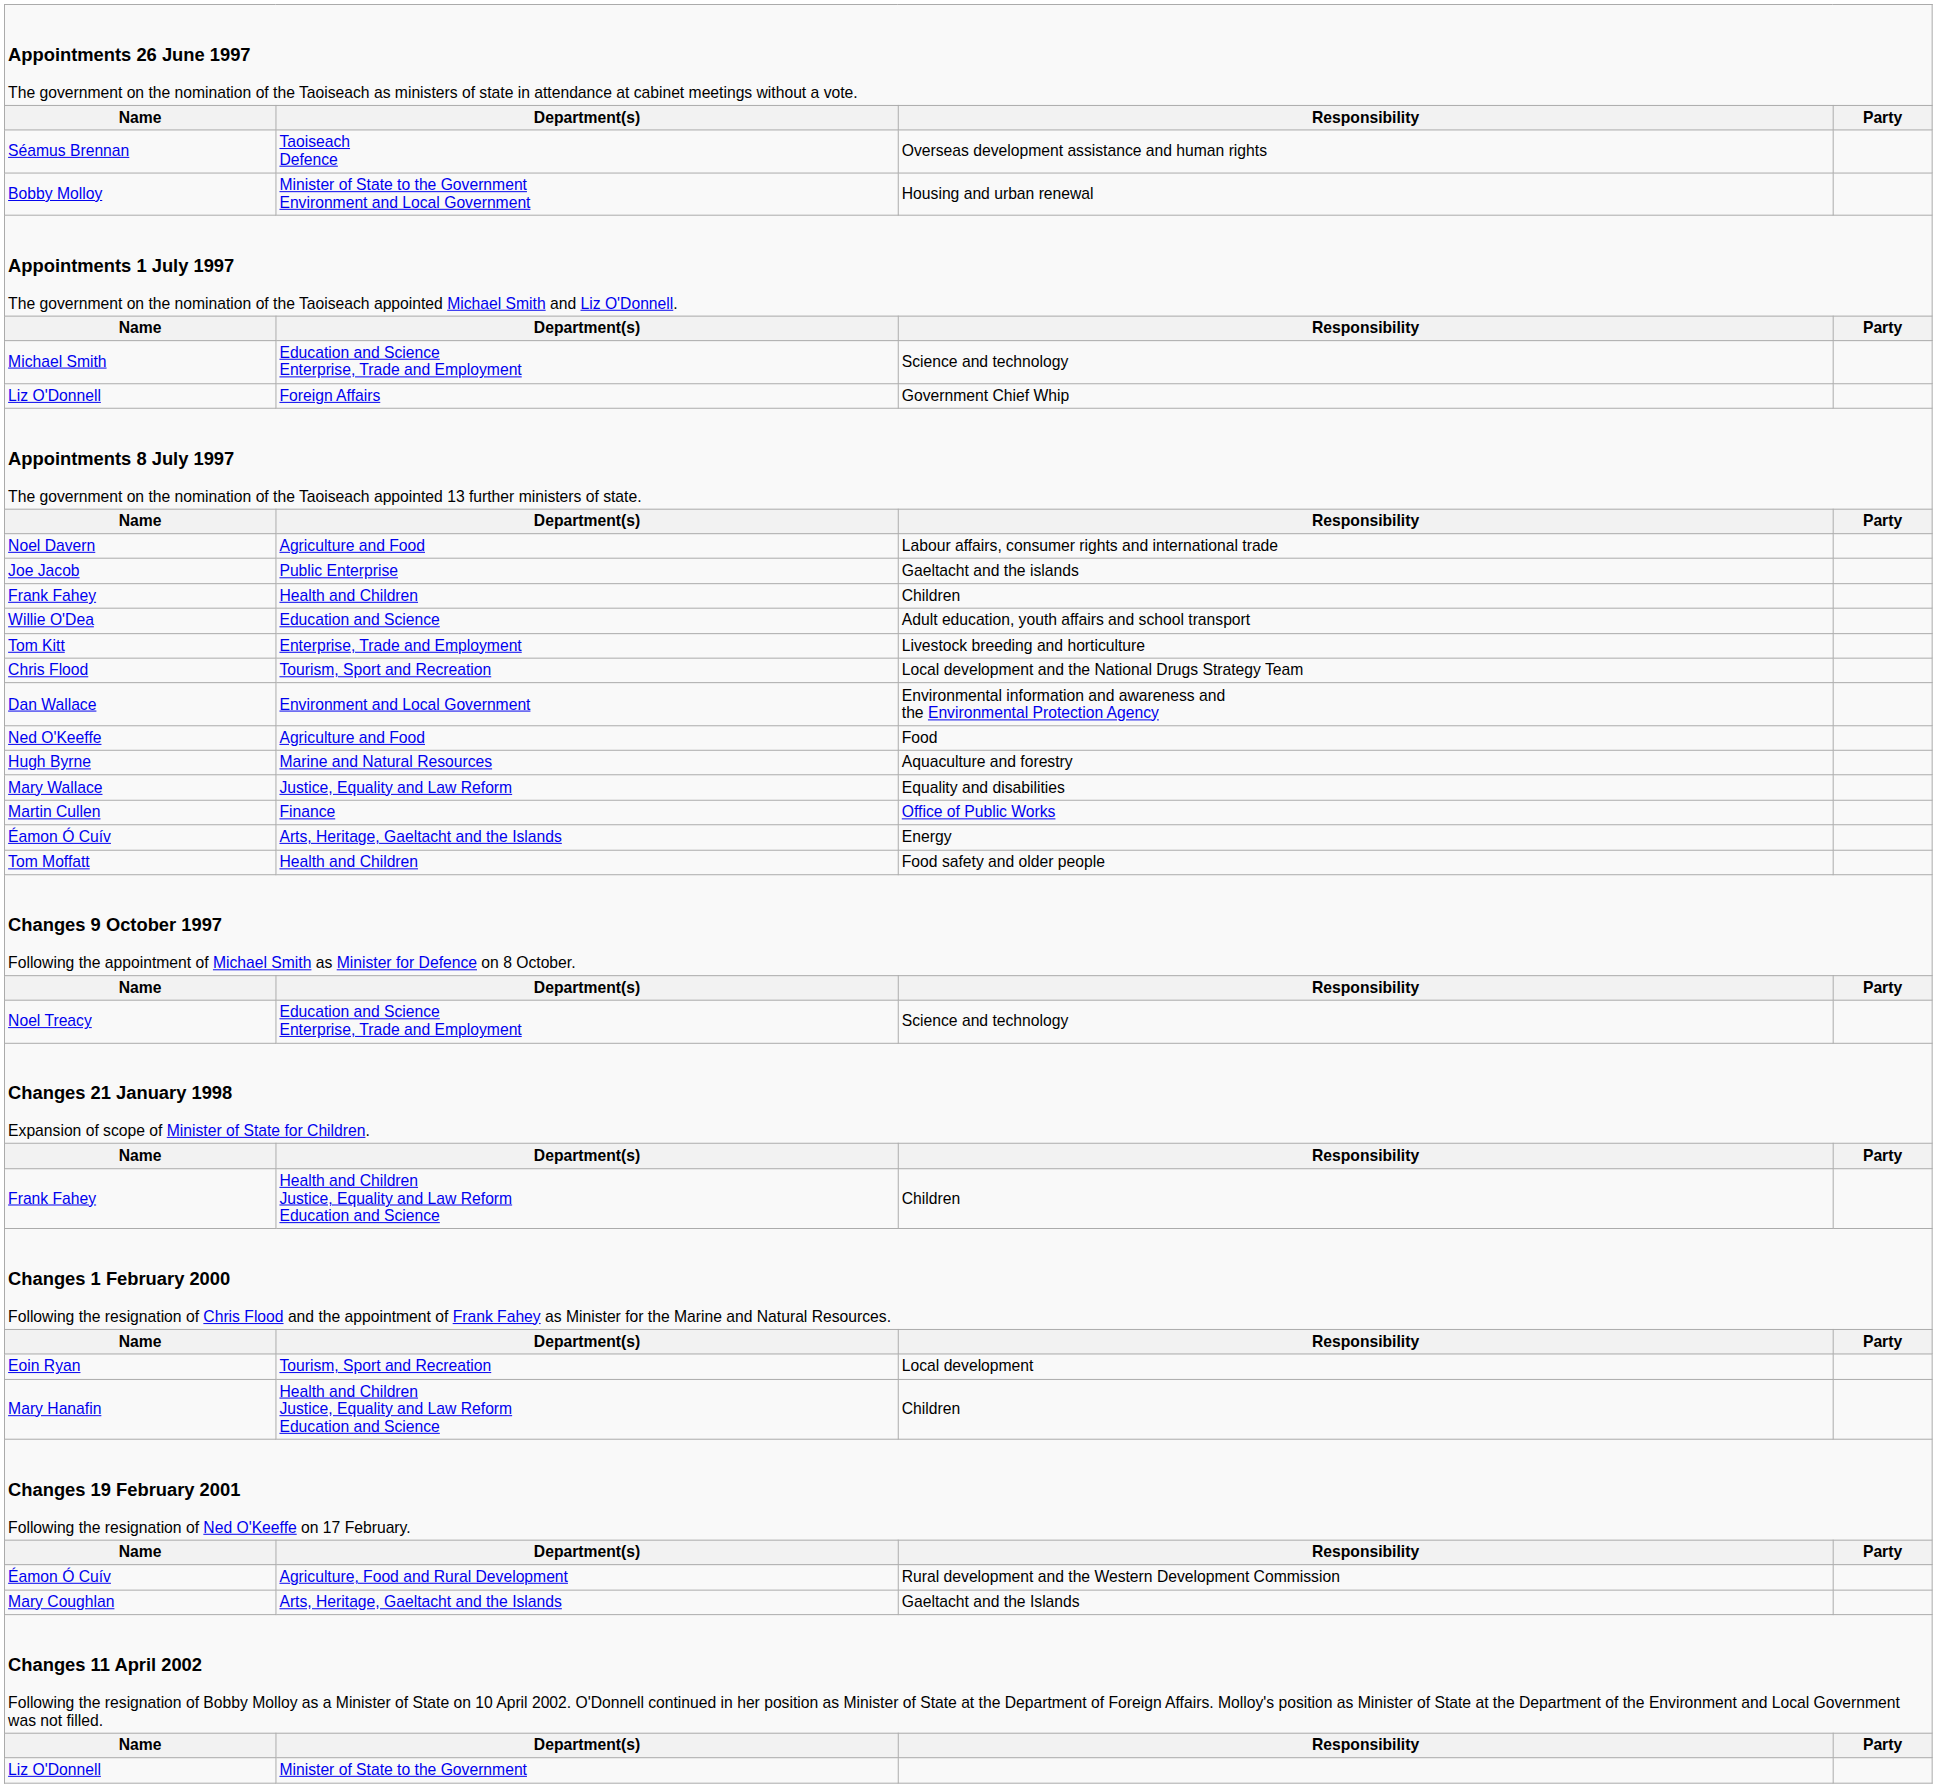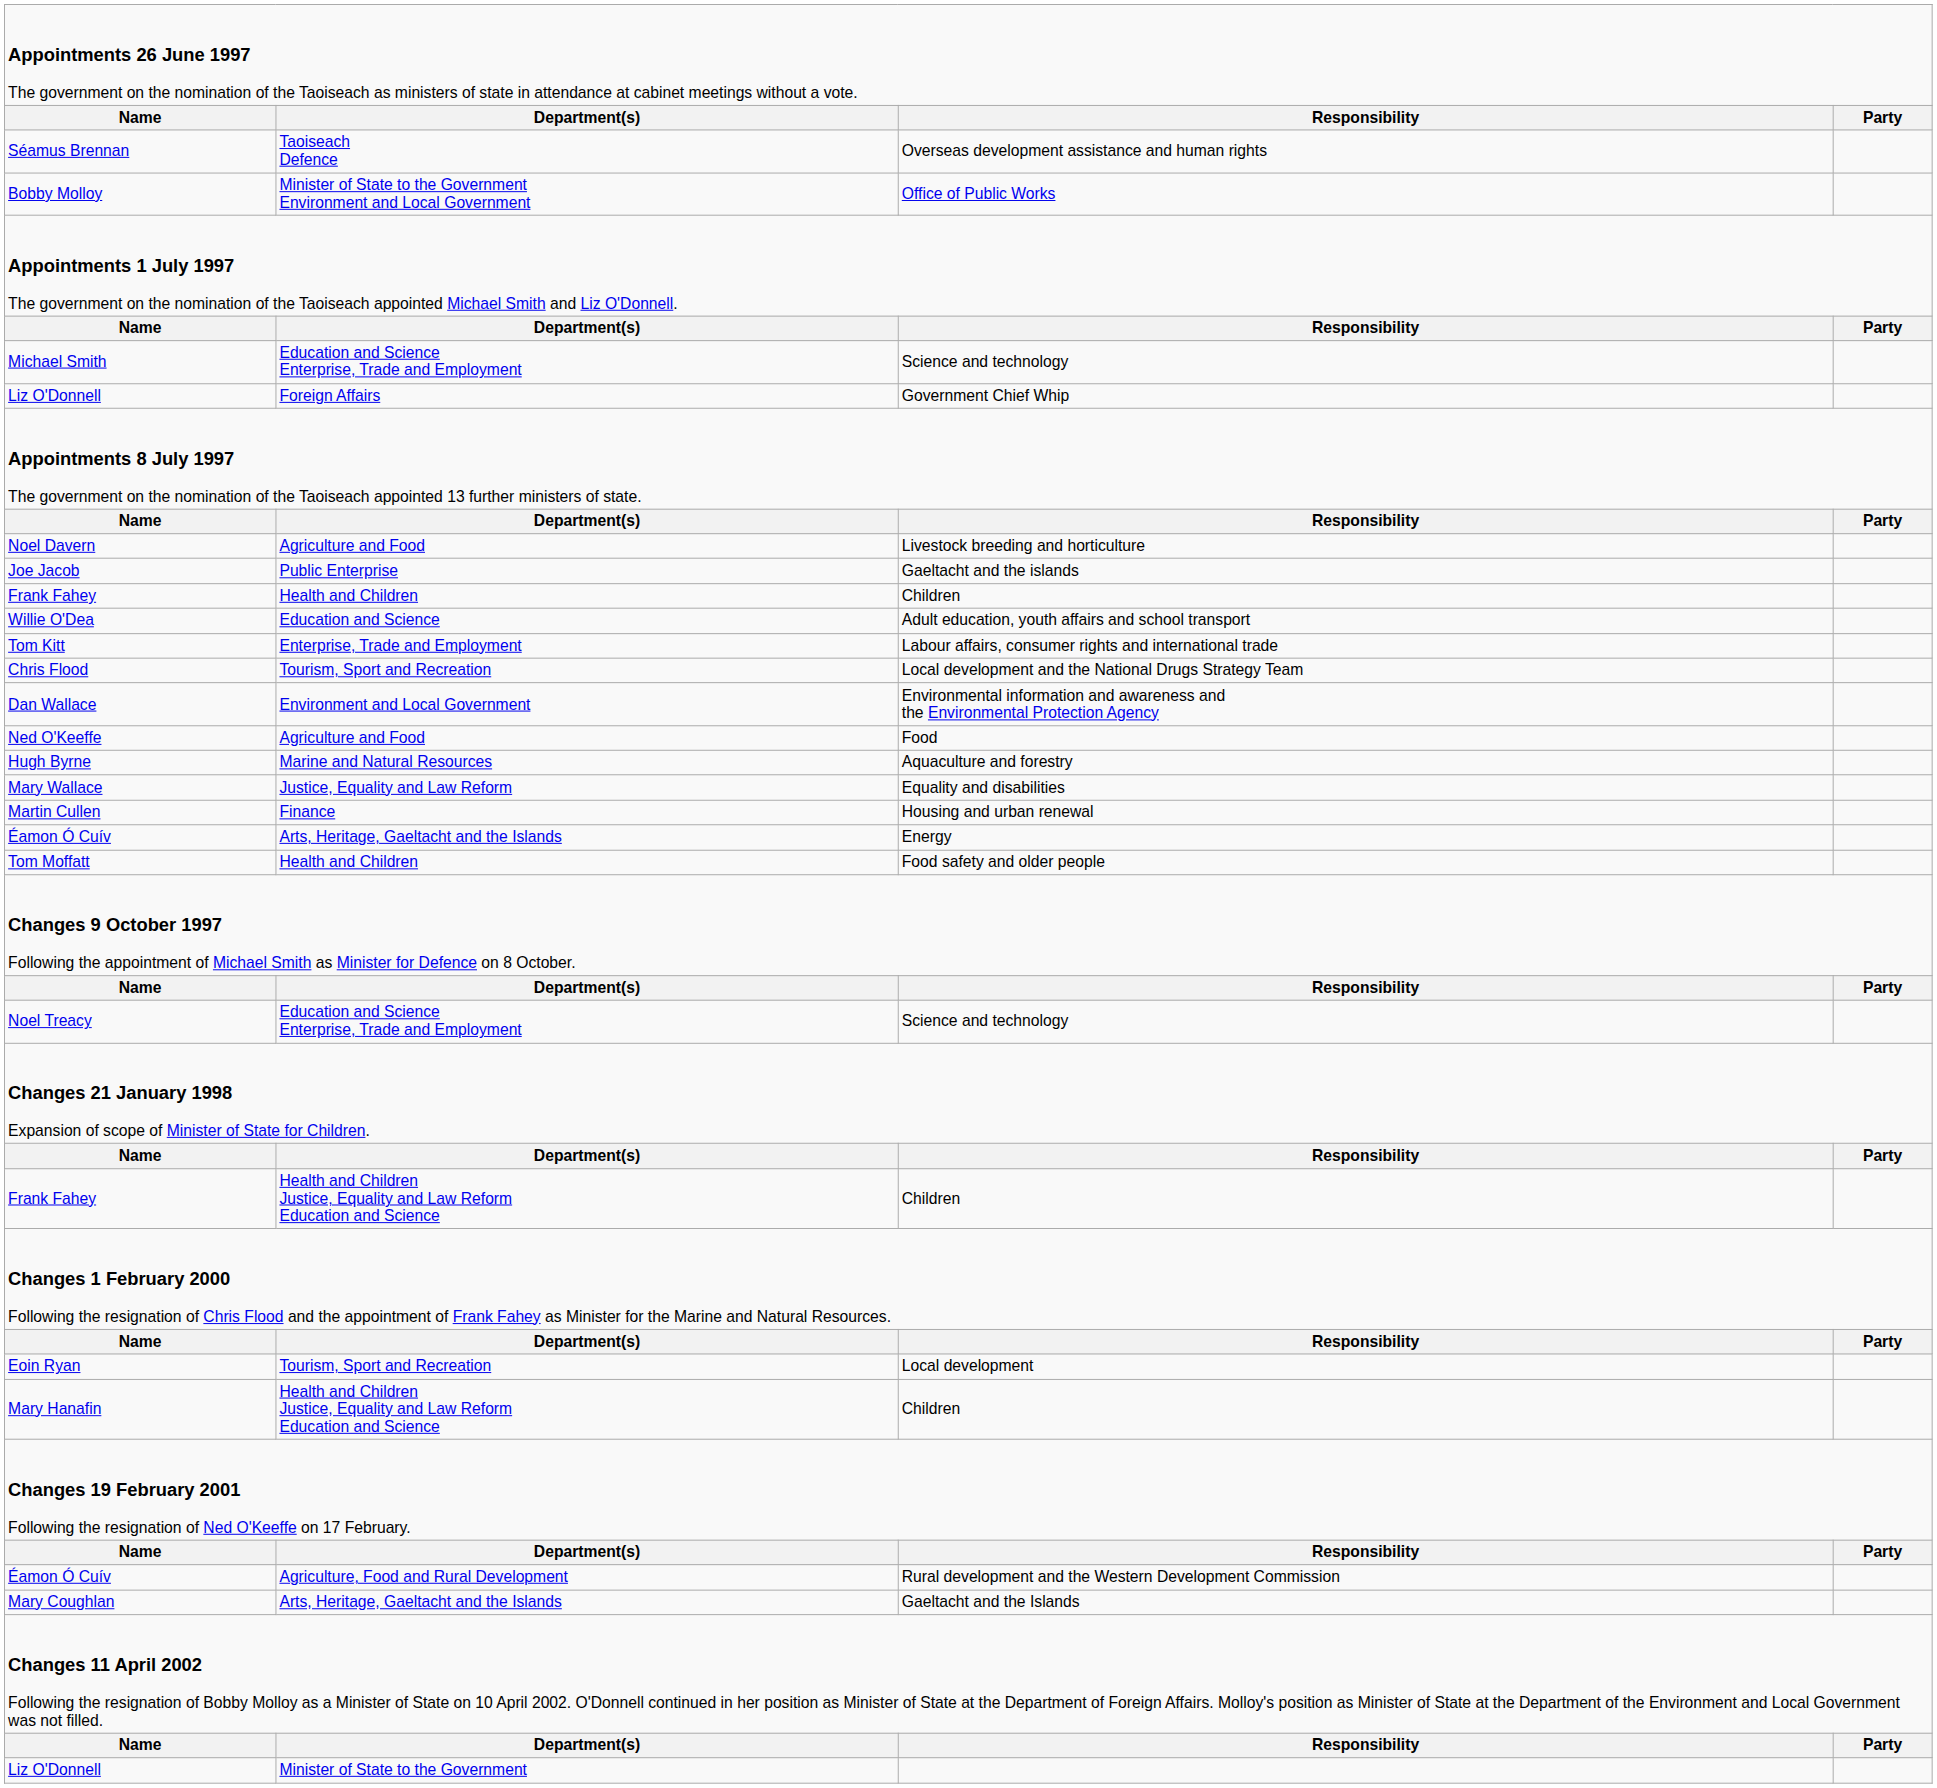Bobby Molloy | column 3: Housing and urban renewal -> Office of Public Works
Noel Davern | column 3: Labour affairs, consumer rights and international trade -> Livestock breeding and horticulture
Tom Kitt | column 3: Livestock breeding and horticulture -> Labour affairs, consumer rights and international trade
Martin Cullen | column 3: Office of Public Works -> Housing and urban renewal
